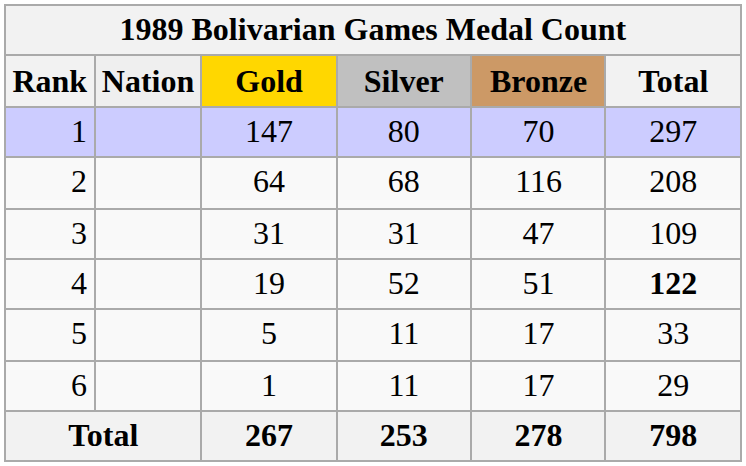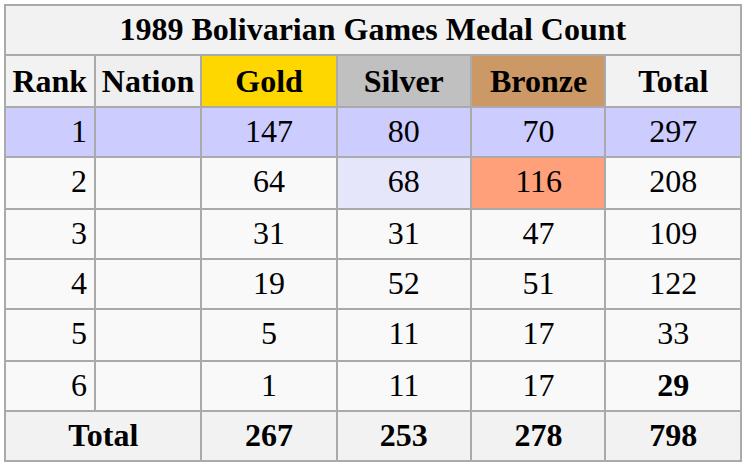2 | Silver: no background -> lavender background
2 | Bronze: no background -> lightsalmon background
4 | Total: bold -> normal
6 | Total: normal -> bold
